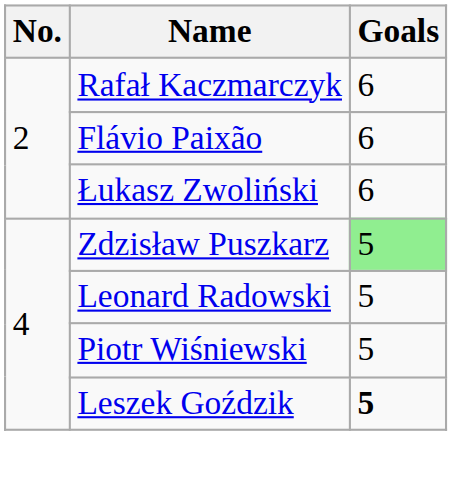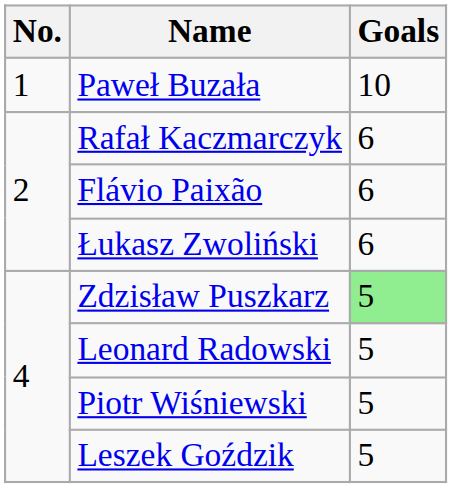+ row: 1 | Paweł Buzała | 10
Leszek Goździk | Goals: bold -> normal
